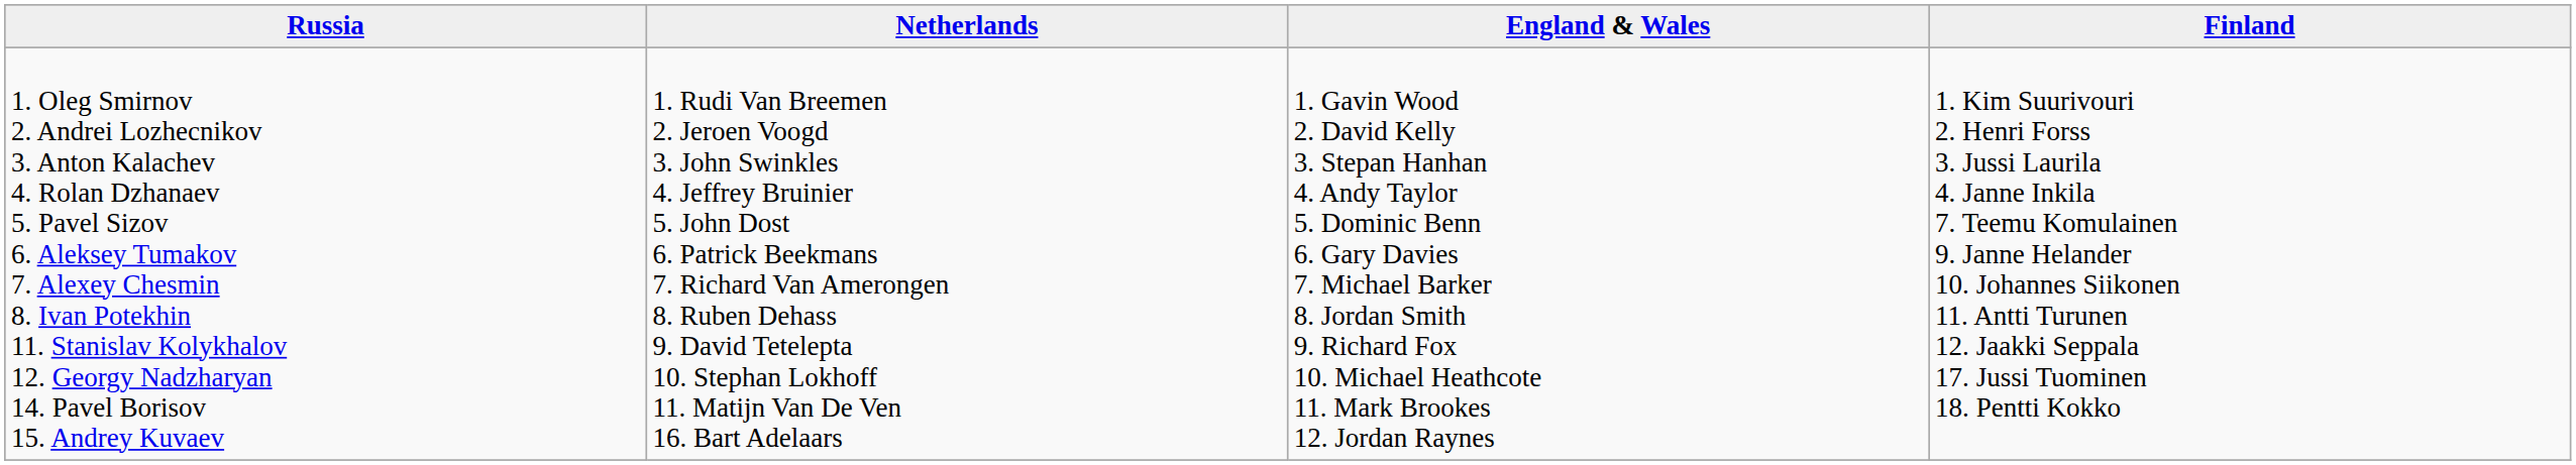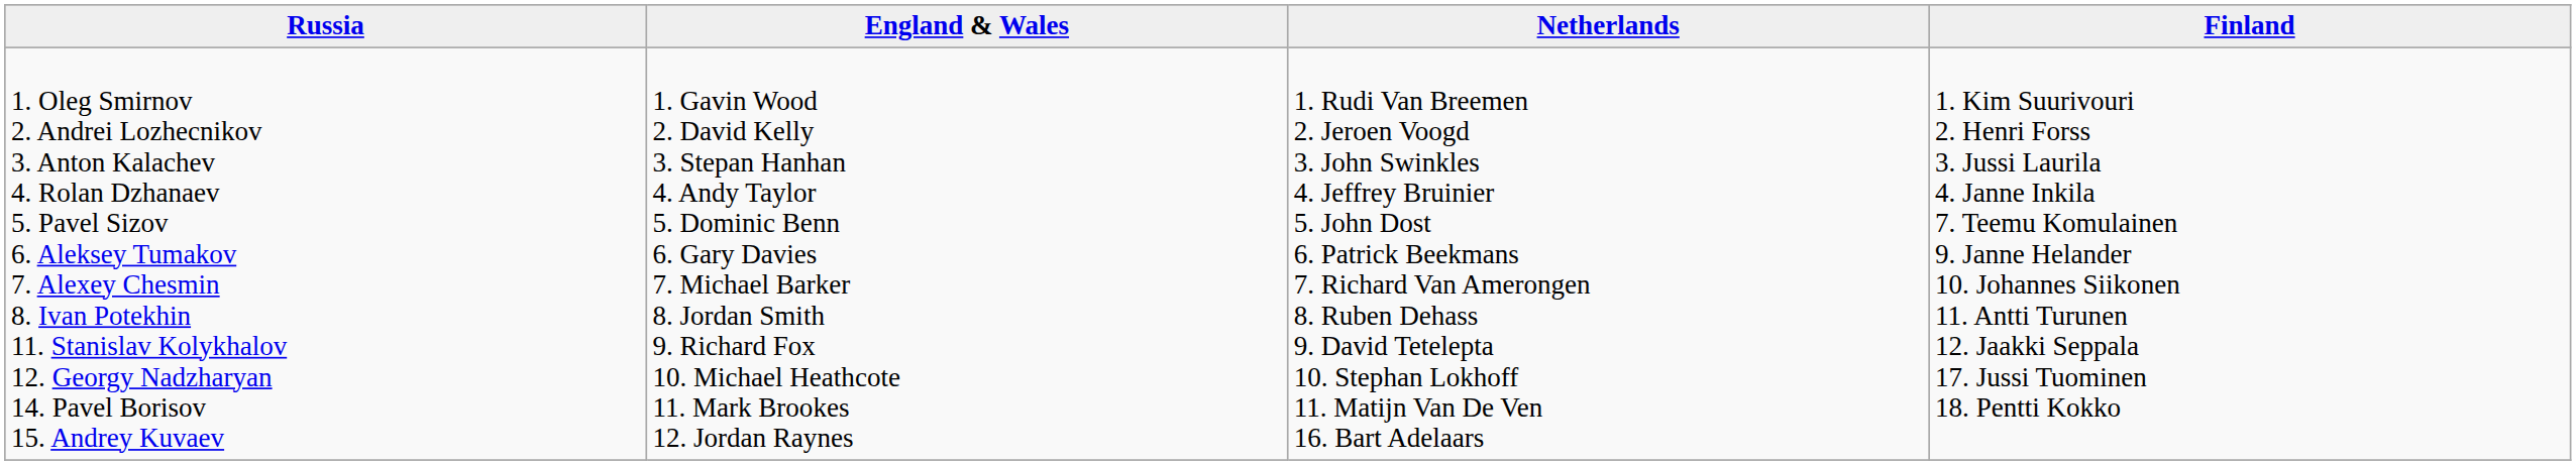columns swapped: Netherlands <-> England & Wales
